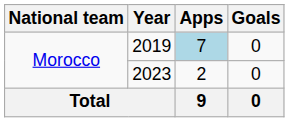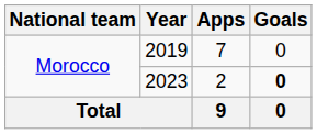2019 | Apps: lightblue background -> no background
2023 | Goals: normal -> bold
